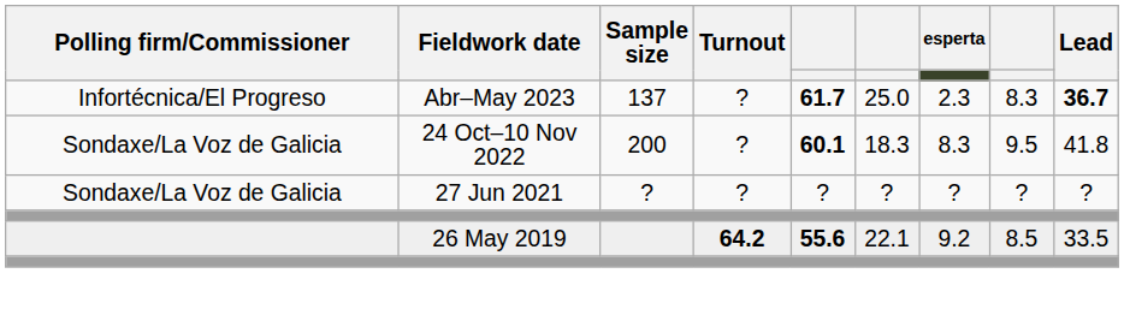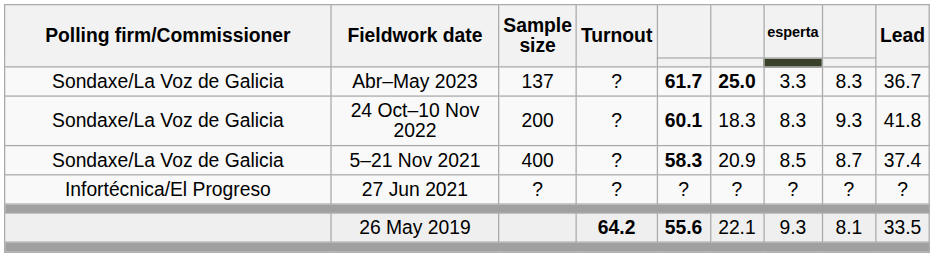Abr–May 2023 | Polling firm/Commissioner: Infortécnica/El Progreso -> Sondaxe/La Voz de Galicia
Abr–May 2023 | column 6: normal -> bold
Abr–May 2023 | esperta: 2.3 -> 3.3
Abr–May 2023 | Lead: bold -> normal
24 Oct–10 Nov 2022 | column 8: 9.5 -> 9.3
+ row: Sondaxe/La Voz de Galicia | 5–21 Nov 2021 | 400 | ? | 58.3 | 20.9 | 8.5 | 8.7 | 37.4
27 Jun 2021 | Polling firm/Commissioner: Sondaxe/La Voz de Galicia -> Infortécnica/El Progreso
26 May 2019 | esperta: 9.2 -> 9.3
26 May 2019 | column 8: 8.5 -> 8.1
